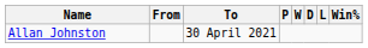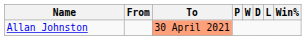Allan Johnston | To: no background -> lightsalmon background
